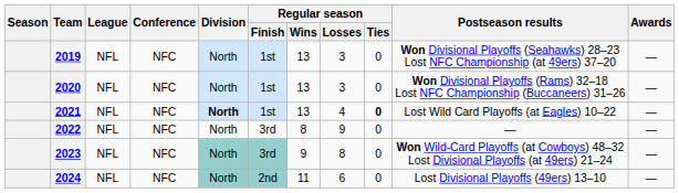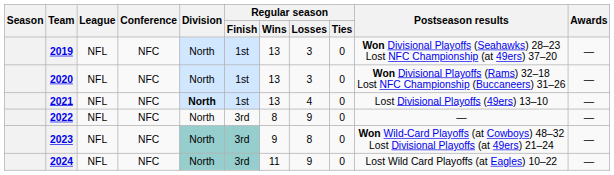2021 | Regular season / Ties: bold -> normal
2021 | Postseason results: Lost Wild Card Playoffs (at Eagles) 10–22 -> Lost Divisional Playoffs (49ers) 13–10
2024 | Regular season / Finish: 2nd -> 3rd
2024 | Regular season / Losses: 6 -> 9
2024 | Postseason results: Lost Divisional Playoffs (49ers) 13–10 -> Lost Wild Card Playoffs (at Eagles) 10–22
